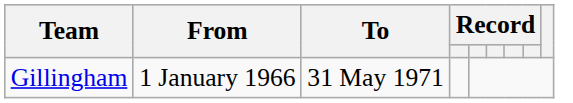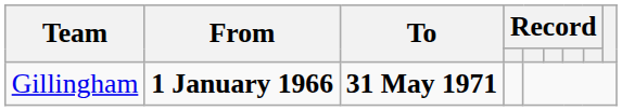Gillingham | From: normal -> bold
Gillingham | To: normal -> bold
